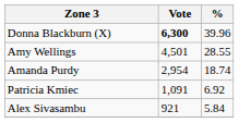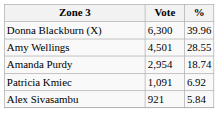Donna Blackburn (X) | Vote: bold -> normal
